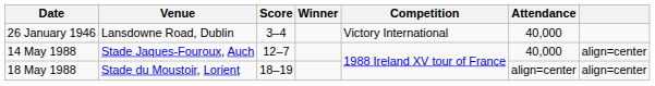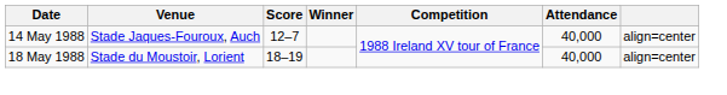- row: 26 January 1946 | Lansdowne Road, Dublin | 3–4 | Victory International | 40,000
18 May 1988 | Attendance: align=center -> 40,000
